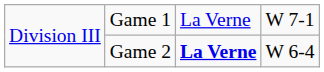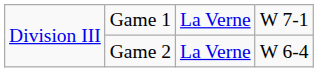Division III / Game 2 | column 3: bold -> normal
